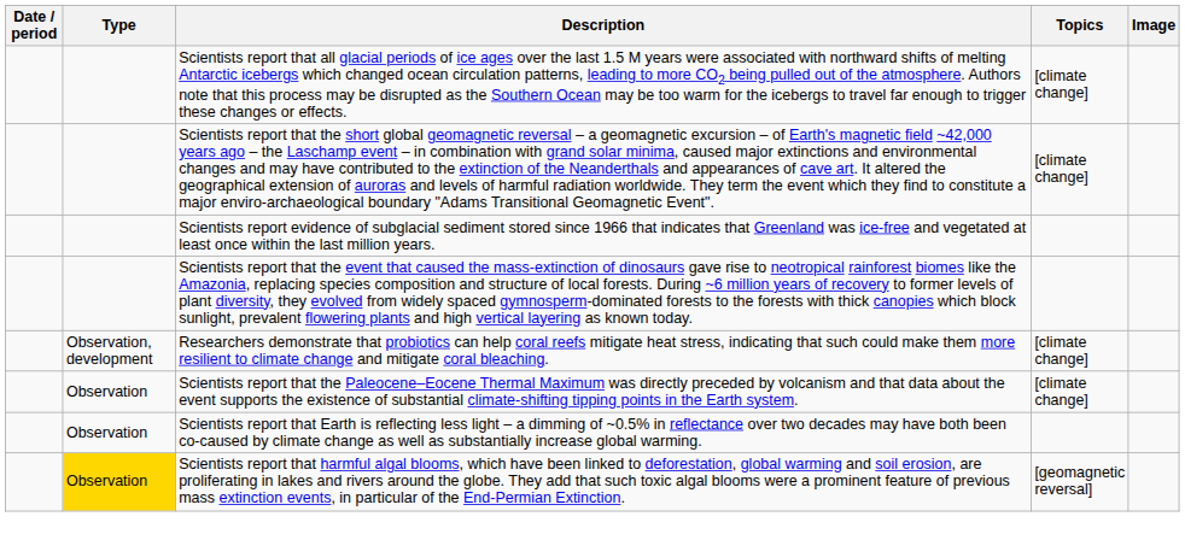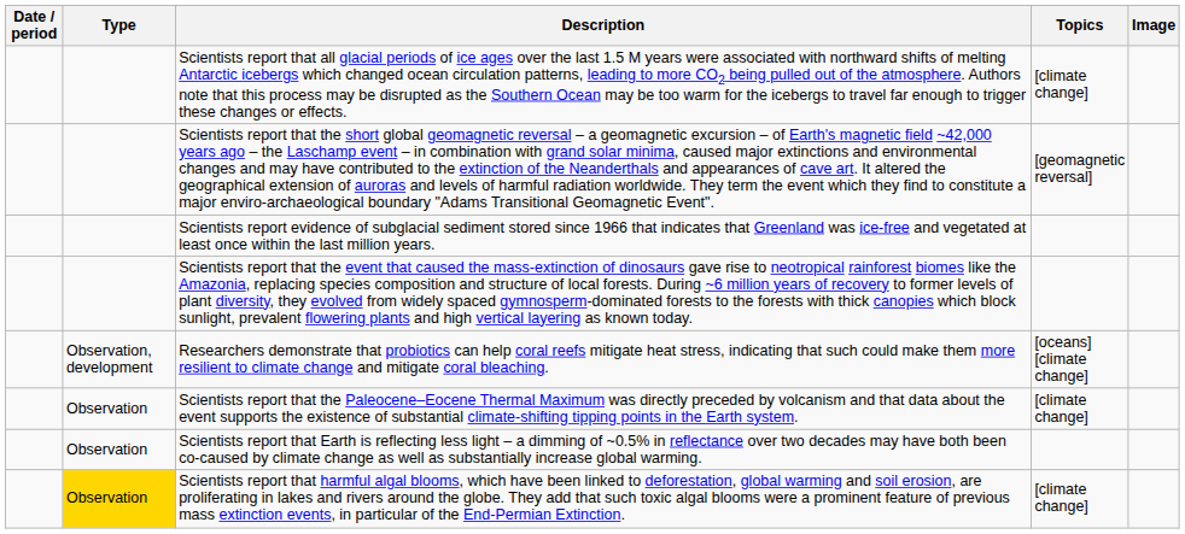row 3 | Topics: [climate change] -> [geomagnetic reversal]
row 6 | Topics: [climate change] -> [oceans] [climate change]
row 9 | Topics: [geomagnetic reversal] -> [climate change]
